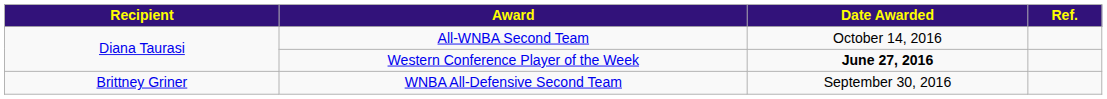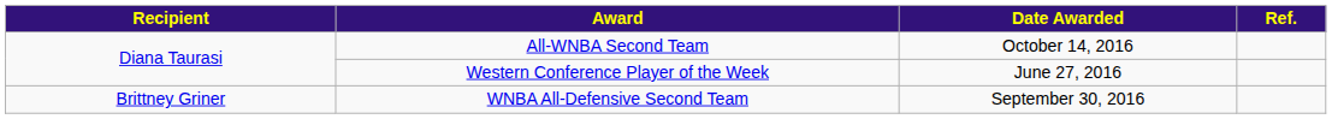Western Conference Player of the Week | Date Awarded: bold -> normal
